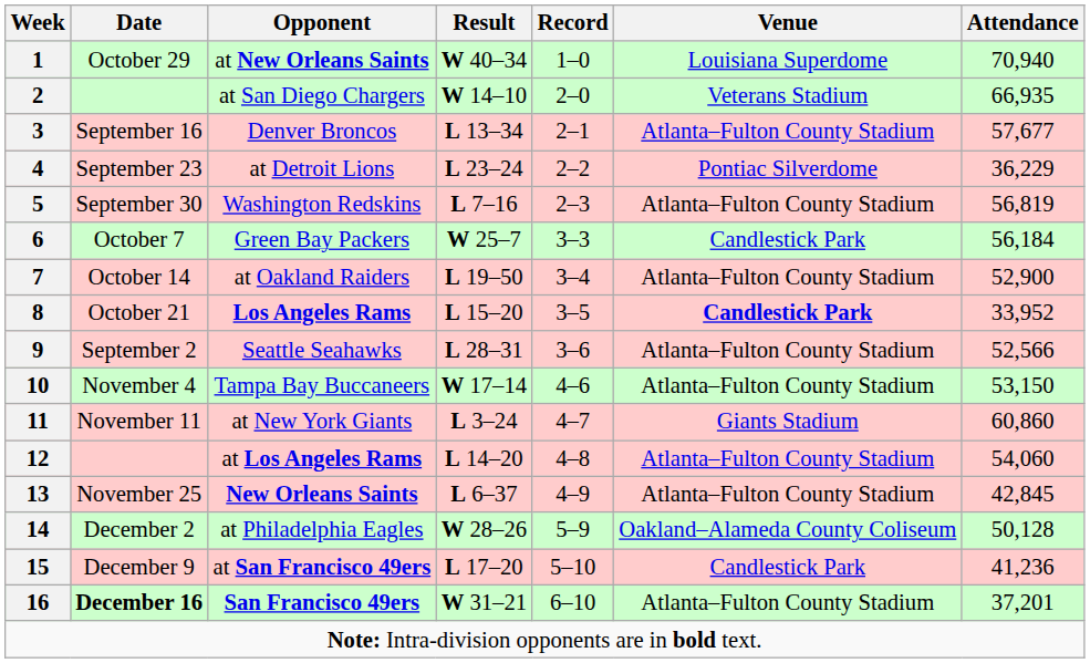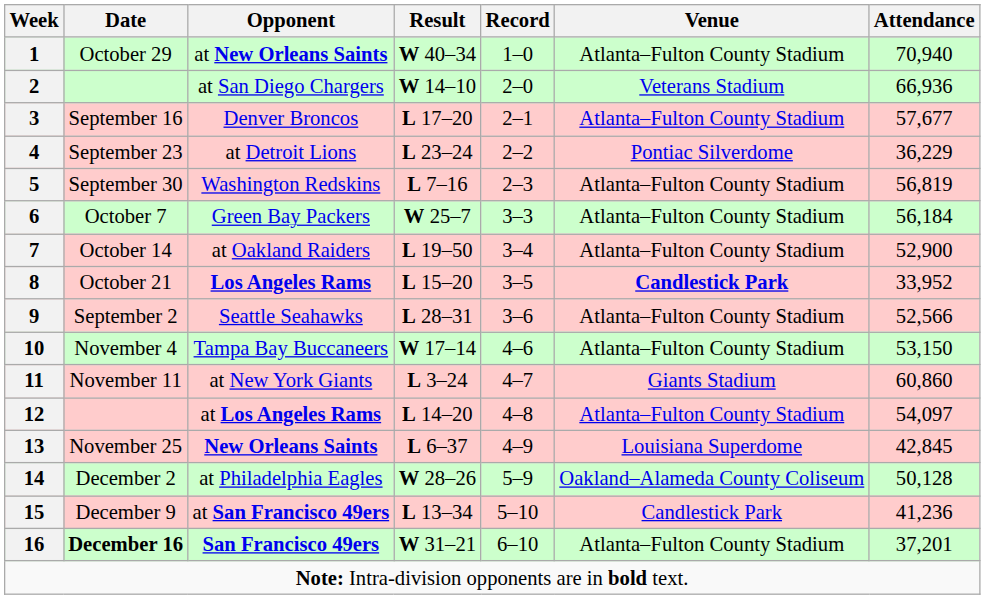1 | Venue: Louisiana Superdome -> Atlanta–Fulton County Stadium
2 | Attendance: 66,935 -> 66,936
3 | Result: L 13–34 -> L 17–20
6 | Venue: Candlestick Park -> Atlanta–Fulton County Stadium
12 | Attendance: 54,060 -> 54,097
13 | Venue: Atlanta–Fulton County Stadium -> Louisiana Superdome
15 | Result: L 17–20 -> L 13–34
